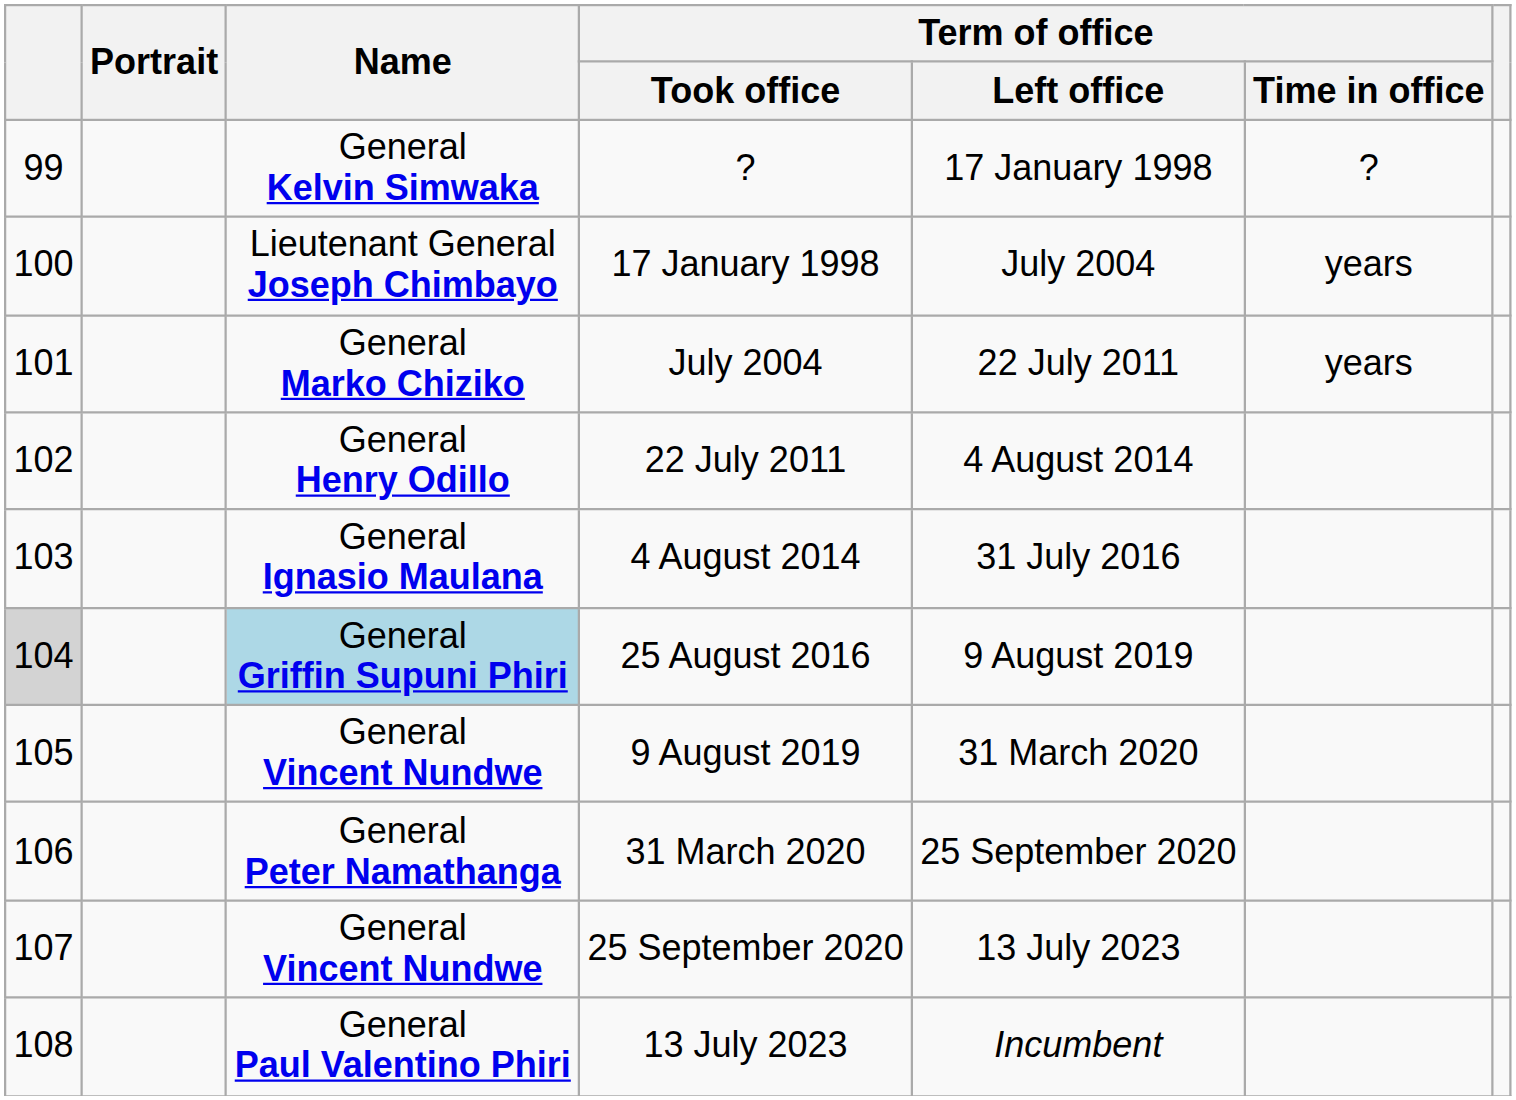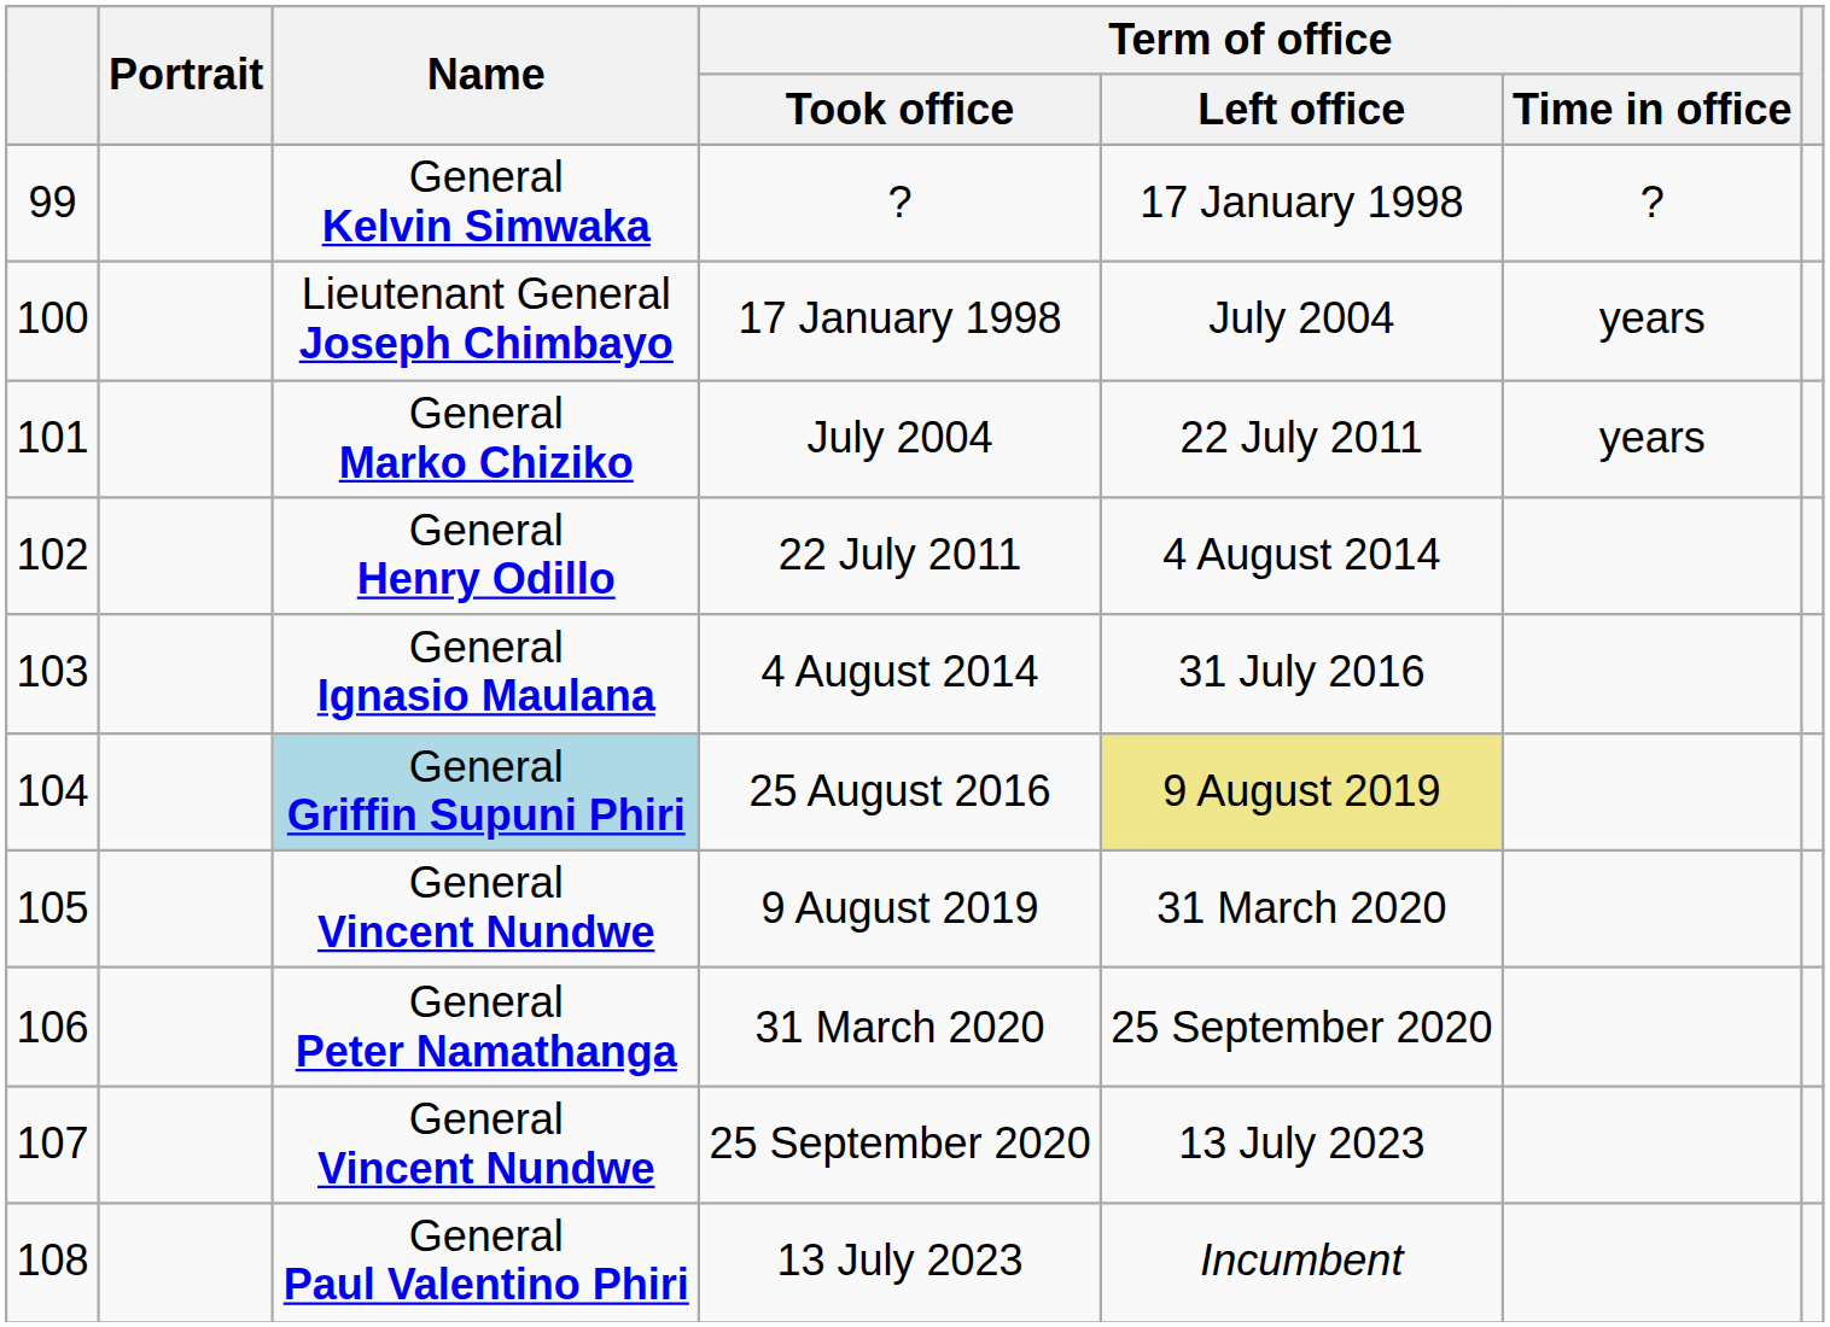25 August 2016 | column 1: lightgrey background -> no background
25 August 2016 | Term of office / Left office: no background -> khaki background
